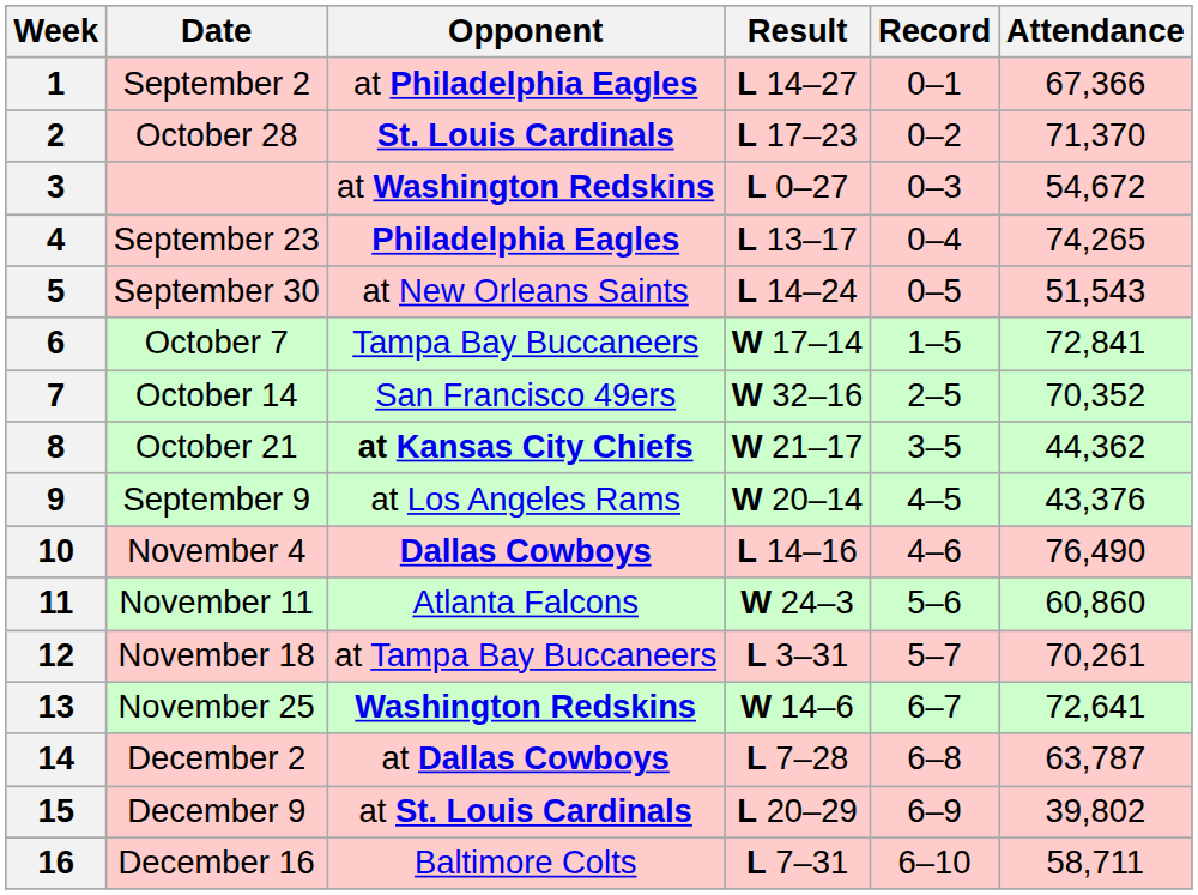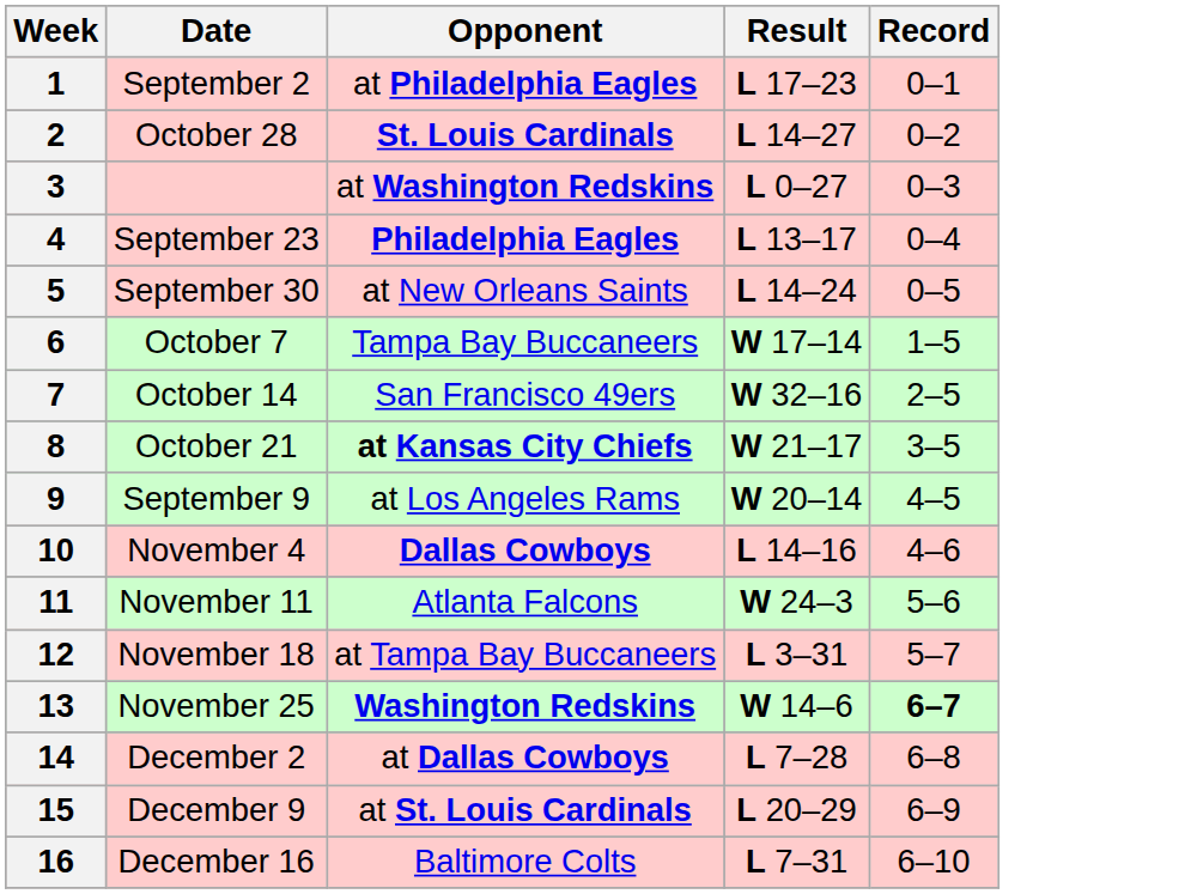- column: Attendance | 67,366 | 71,370 | 54,672 | 74,265 | 51,543 | 72,841 | 70,352 | 44,362 | 43,376 | 76,490 | 60,860 | 70,261 | 72,641 | 63,787 | 39,802 | 58,711
1 | Result: L 14–27 -> L 17–23
2 | Result: L 17–23 -> L 14–27
13 | Record: normal -> bold
